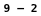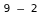row 1 | column 1: bold -> normal
